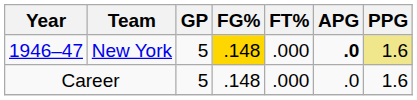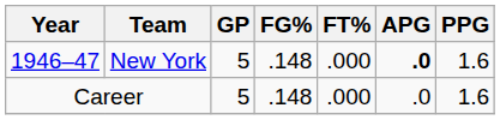1946–47 | FG%: gold background -> no background
1946–47 | PPG: khaki background -> no background
